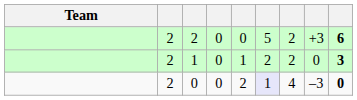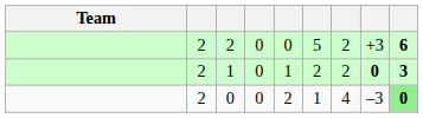row 3 | column 8: normal -> bold
row 4 | column 6: lavender background -> no background
row 4 | column 9: no background -> lightgreen background
